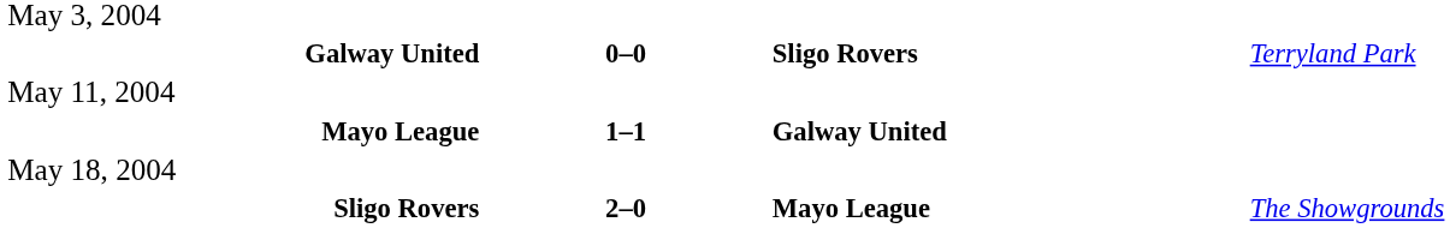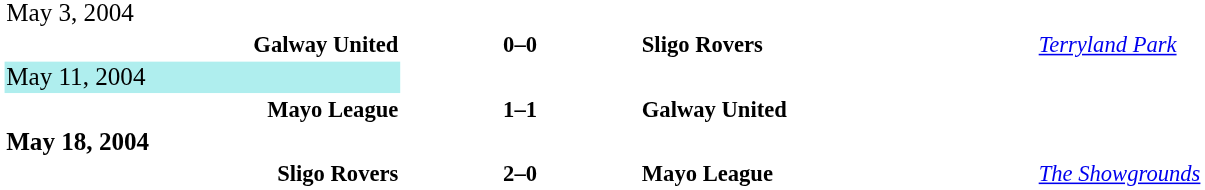May 11, 2004 | column 1: no background -> paleturquoise background
May 18, 2004 | column 1: normal -> bold
